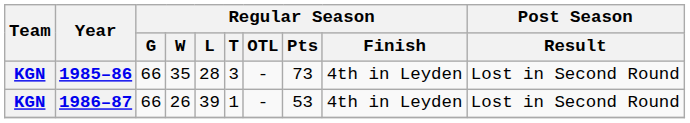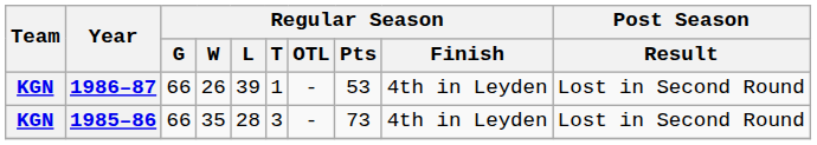rows swapped: 1985–86 <-> 1986–87
